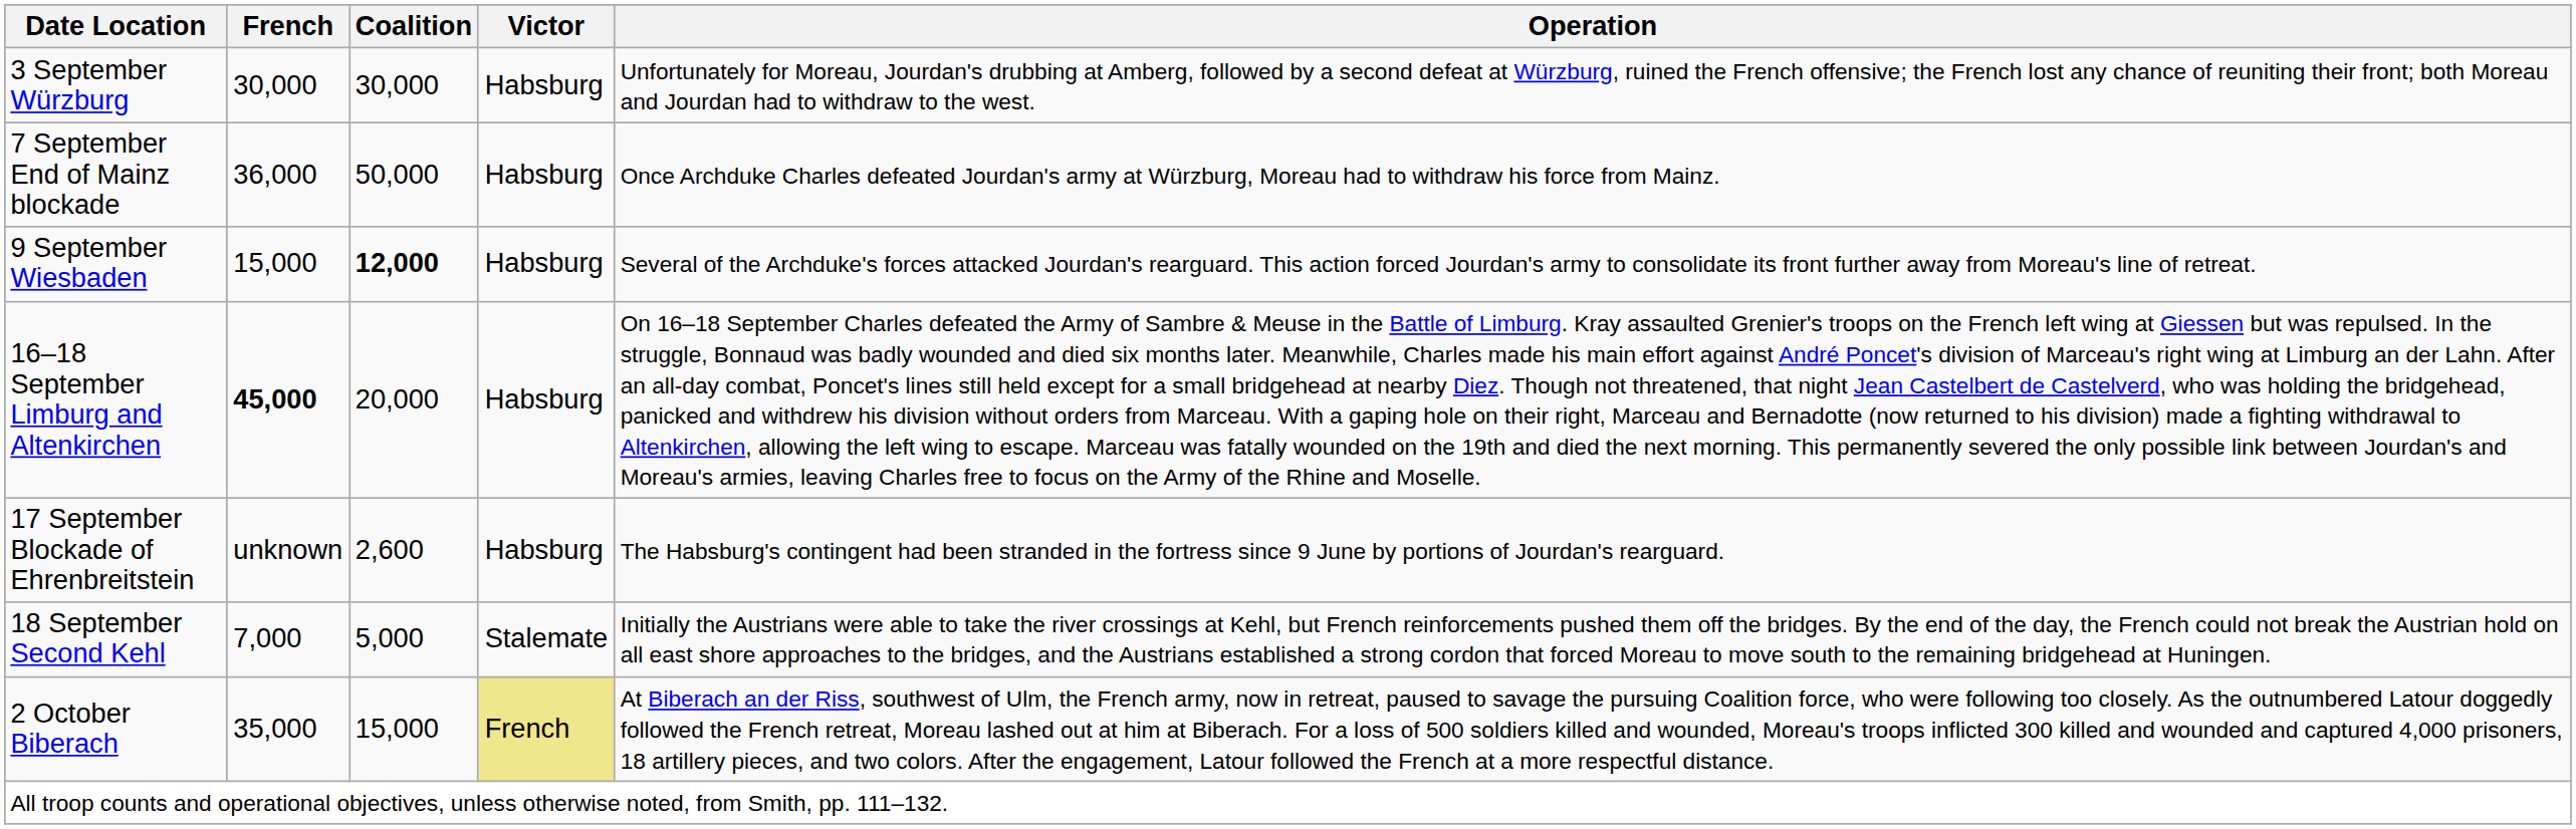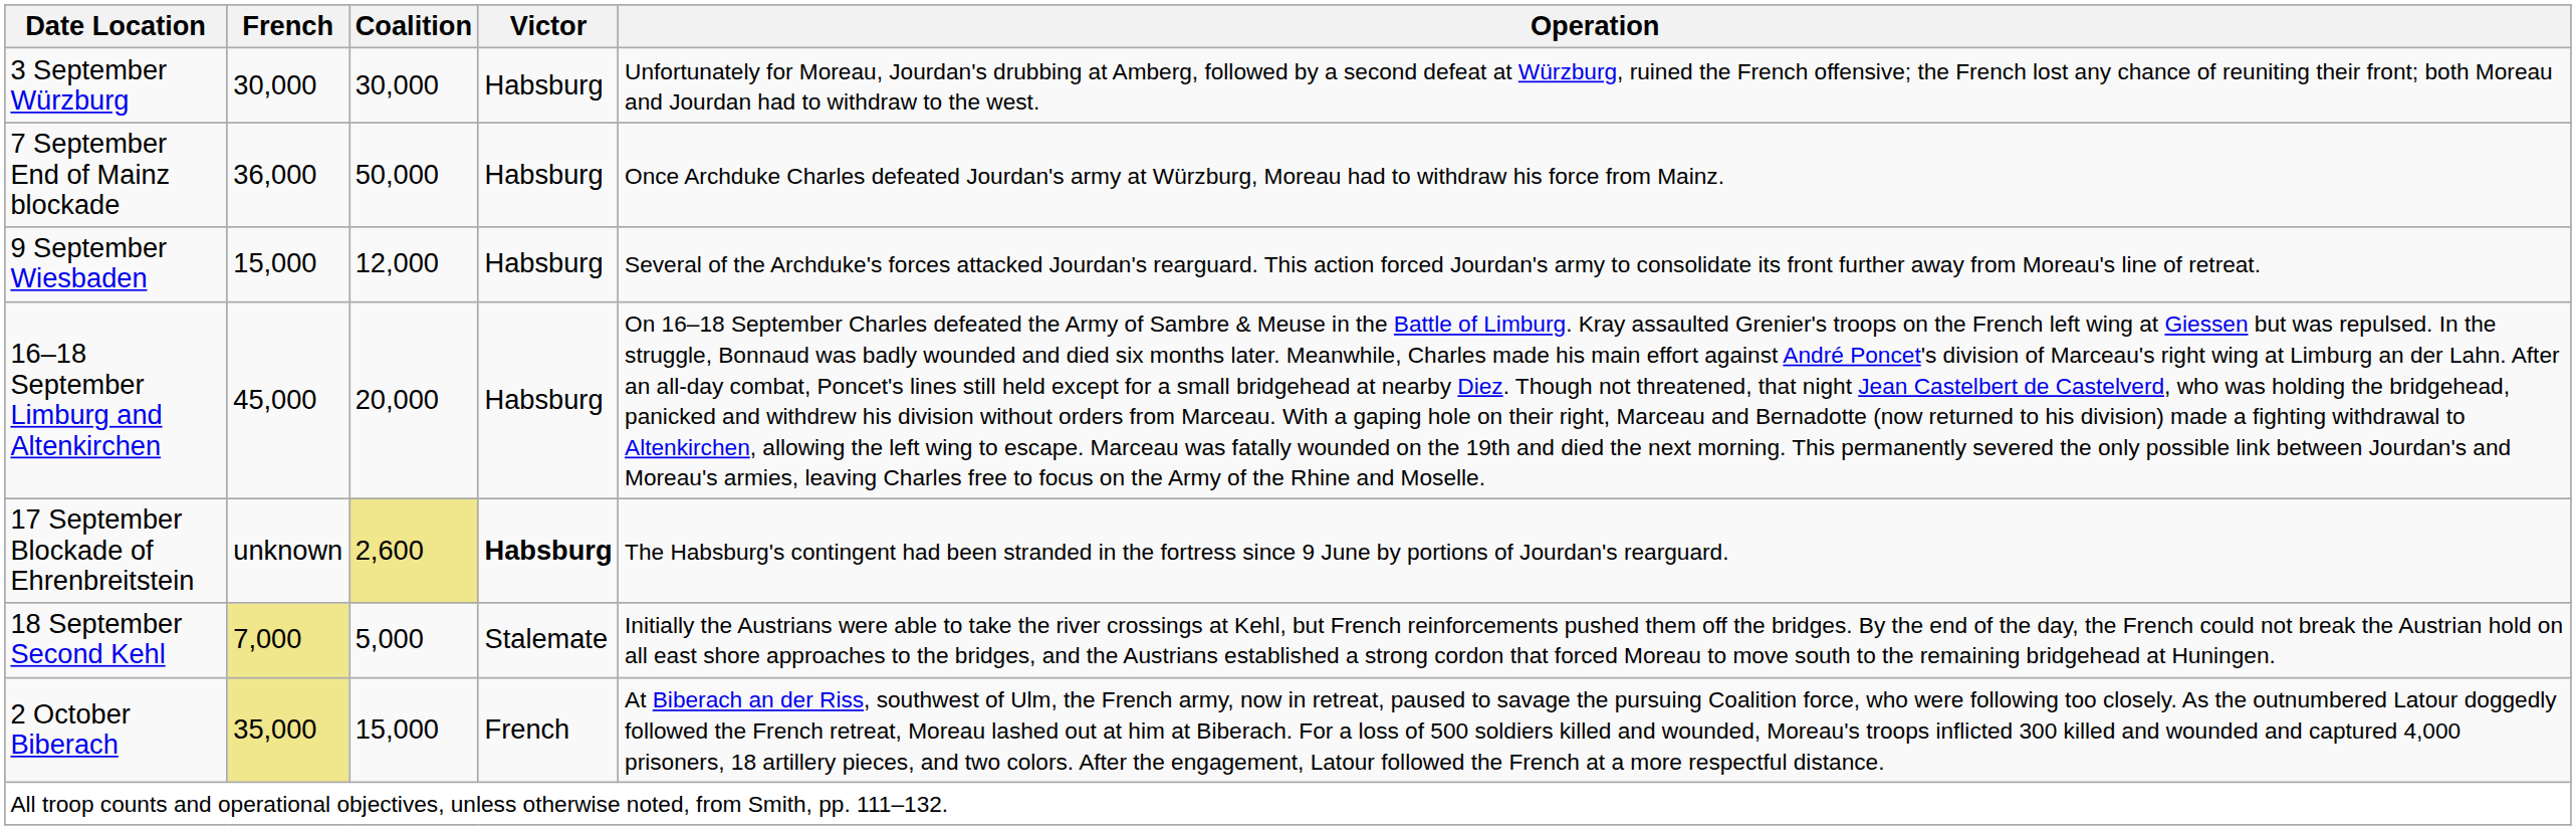9 September Wiesbaden | Coalition: bold -> normal
16–18 September Limburg and Altenkirchen | French: bold -> normal
17 September Blockade of Ehrenbreitstein | Coalition: no background -> khaki background
17 September Blockade of Ehrenbreitstein | Victor: normal -> bold
18 September Second Kehl | French: no background -> khaki background
2 October Biberach | French: no background -> khaki background
2 October Biberach | Victor: khaki background -> no background
